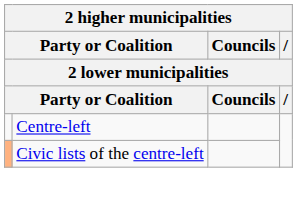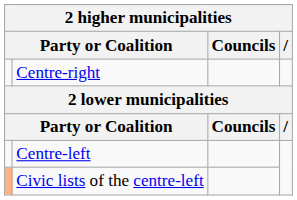+ row: Centre-right
